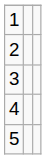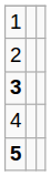3 | column 1: normal -> bold
5 | column 1: normal -> bold
